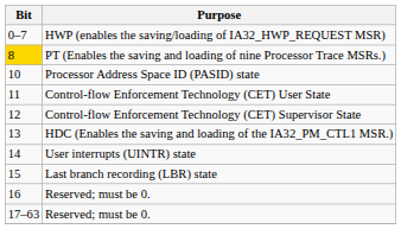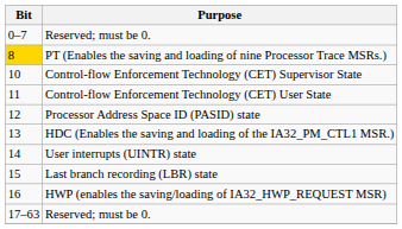row 2 | Purpose: HWP (enables the saving/loading of IA32_HWP_REQUEST MSR) -> Reserved; must be 0.
row 4 | Purpose: Processor Address Space ID (PASID) state -> Control-flow Enforcement Technology (CET) Supervisor State
row 6 | Purpose: Control-flow Enforcement Technology (CET) Supervisor State -> Processor Address Space ID (PASID) state
row 10 | Purpose: Reserved; must be 0. -> HWP (enables the saving/loading of IA32_HWP_REQUEST MSR)
